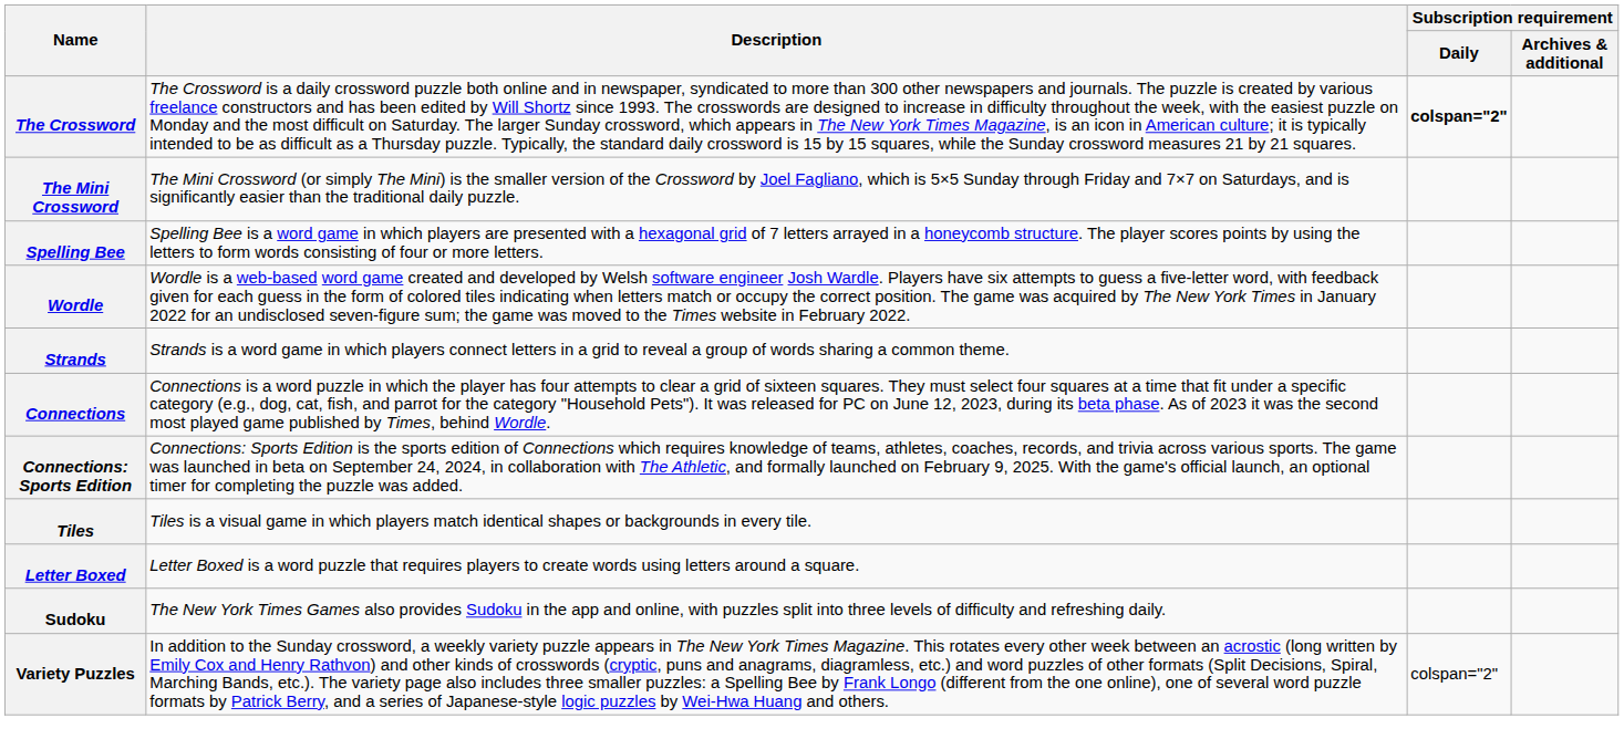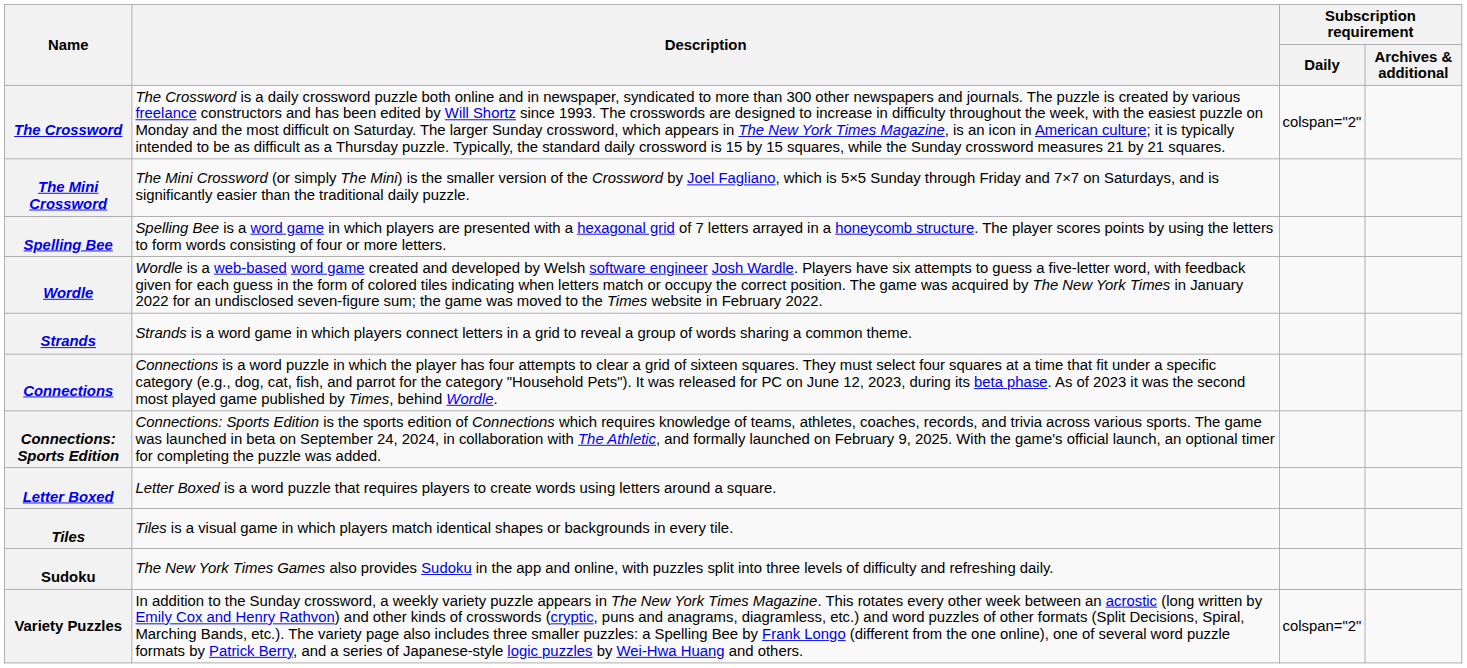The Crossword | Subscription requirement / Daily: bold -> normal
rows swapped: Letter Boxed <-> Tiles
